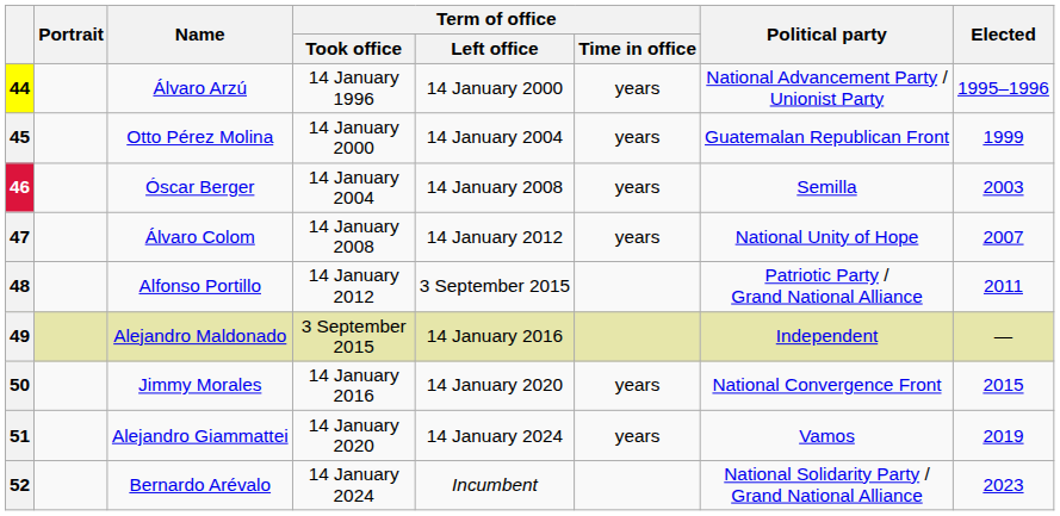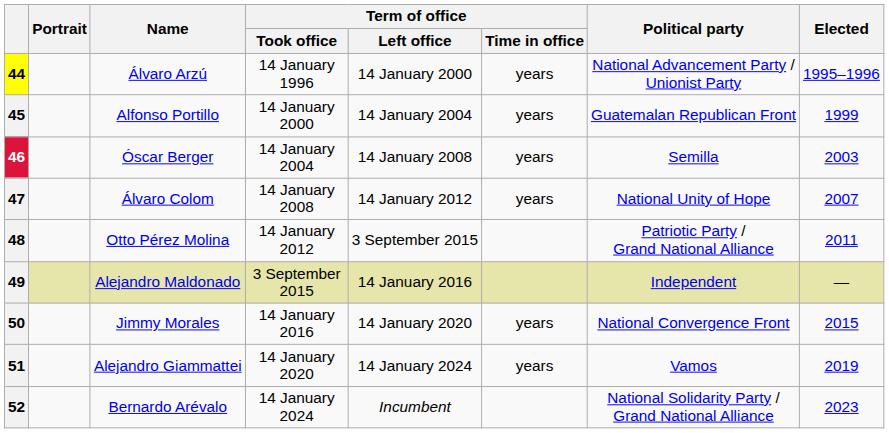45 | Name: Otto Pérez Molina -> Alfonso Portillo
48 | Name: Alfonso Portillo -> Otto Pérez Molina
